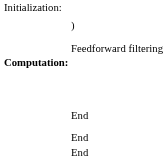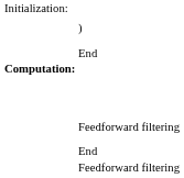row 3 | column 2: Feedforward filtering -> End
row 5 | column 2: End -> Feedforward filtering
row 7 | column 2: End -> Feedforward filtering
